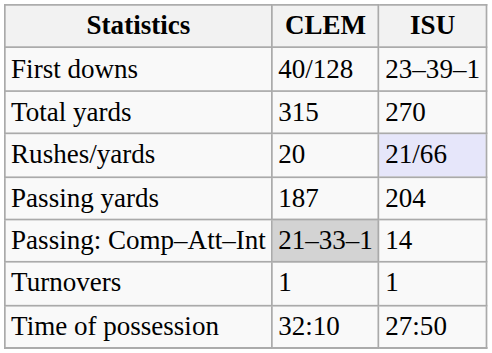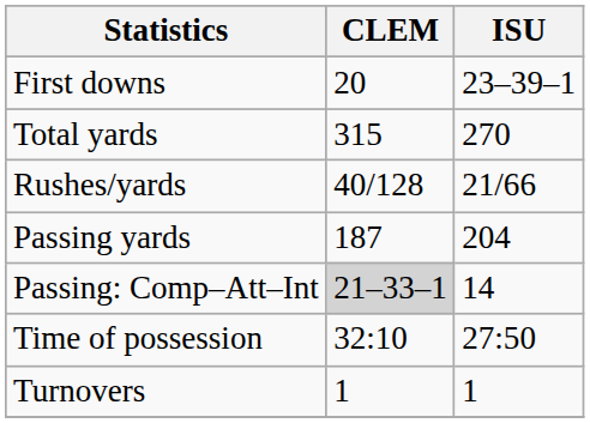First downs | CLEM: 40/128 -> 20
Rushes/yards | CLEM: 20 -> 40/128
Rushes/yards | ISU: lavender background -> no background
rows swapped: Turnovers <-> Time of possession
